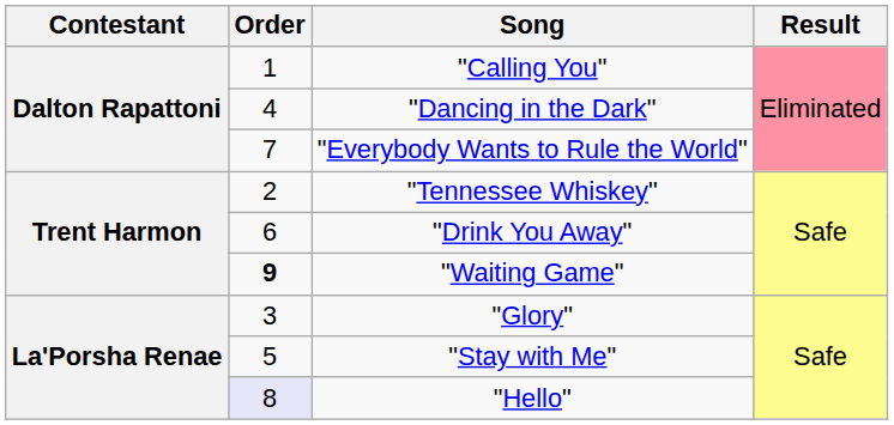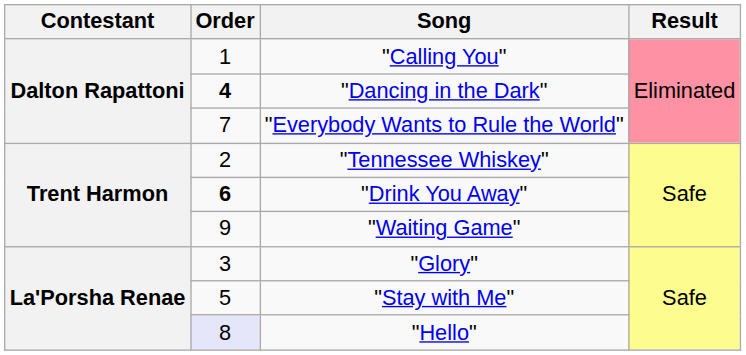"Dancing in the Dark" | Order: normal -> bold
"Drink You Away" | Order: normal -> bold
"Waiting Game" | Order: bold -> normal
